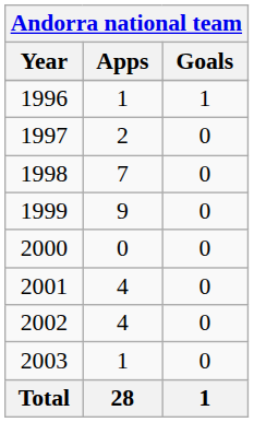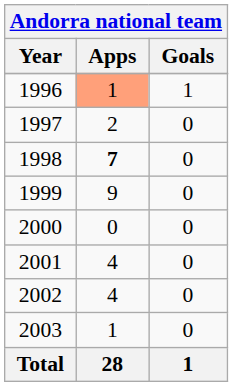1996 | Apps: no background -> lightsalmon background
1998 | Apps: normal -> bold
